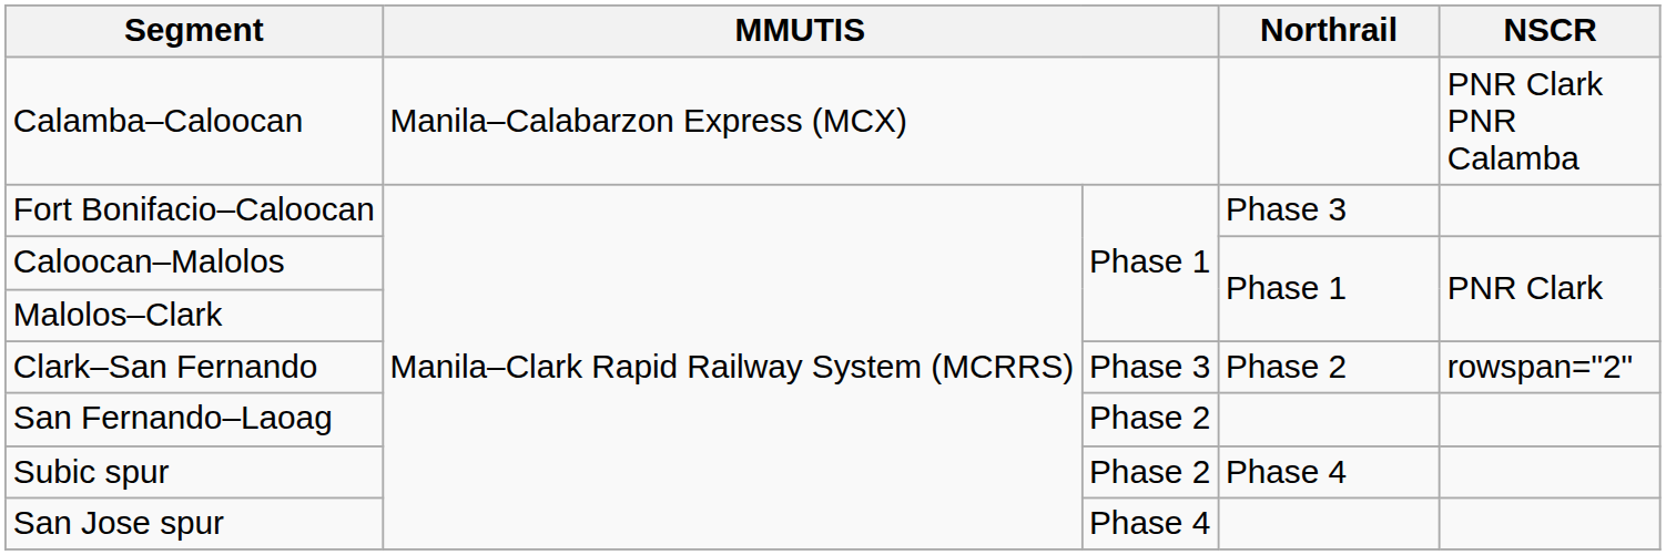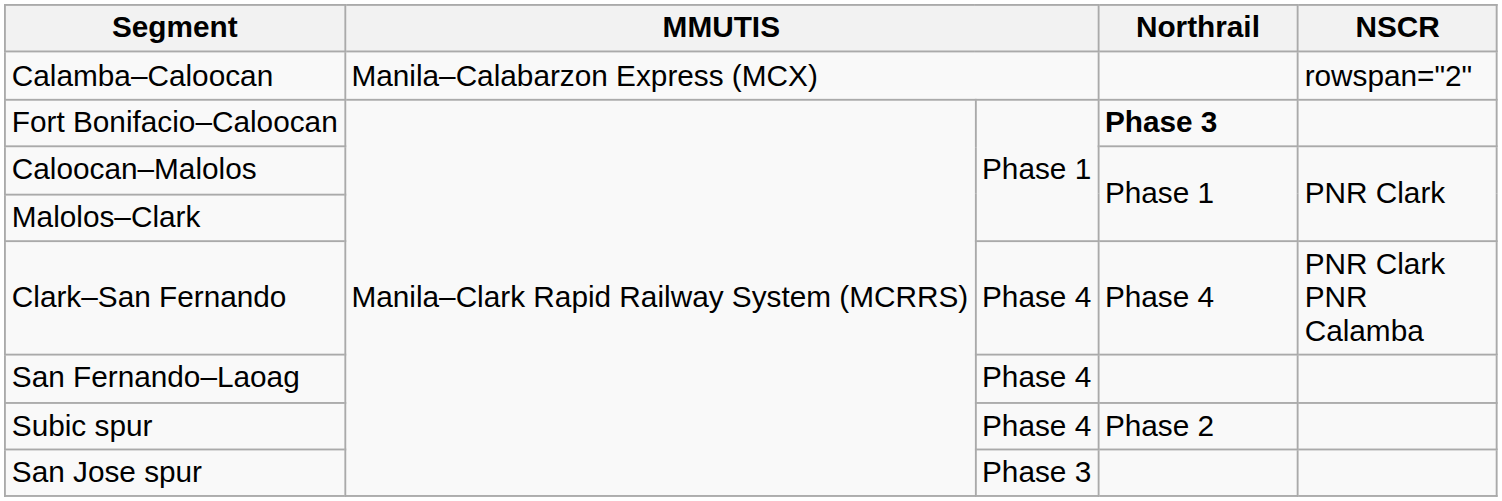Calamba–Caloocan | NSCR: PNR Clark PNR Calamba -> rowspan="2"
Fort Bonifacio–Caloocan | Northrail: normal -> bold
Clark–San Fernando | column 3: Phase 3 -> Phase 4
Clark–San Fernando | Northrail: Phase 2 -> Phase 4
Clark–San Fernando | NSCR: rowspan="2" -> PNR Clark PNR Calamba
San Fernando–Laoag | column 3: Phase 2 -> Phase 4
Subic spur | column 3: Phase 2 -> Phase 4
Subic spur | Northrail: Phase 4 -> Phase 2
San Jose spur | column 3: Phase 4 -> Phase 3
